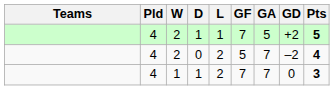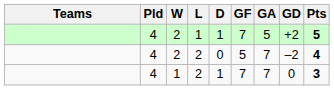columns swapped: D <-> L
